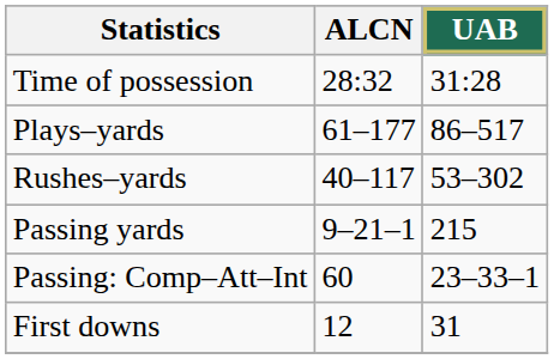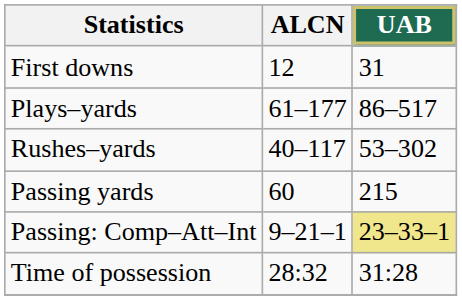rows swapped: First downs <-> Time of possession
Passing yards | ALCN: 9–21–1 -> 60
Passing: Comp–Att–Int | ALCN: 60 -> 9–21–1
Passing: Comp–Att–Int | UAB: no background -> khaki background
